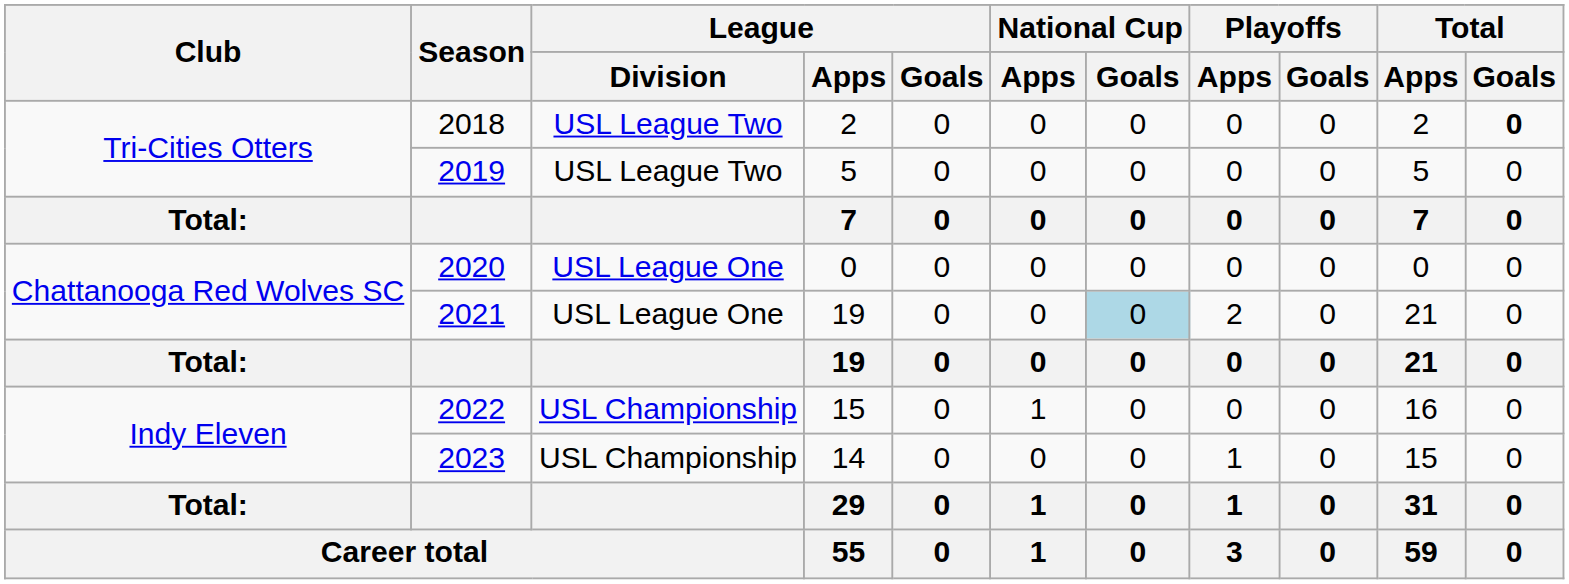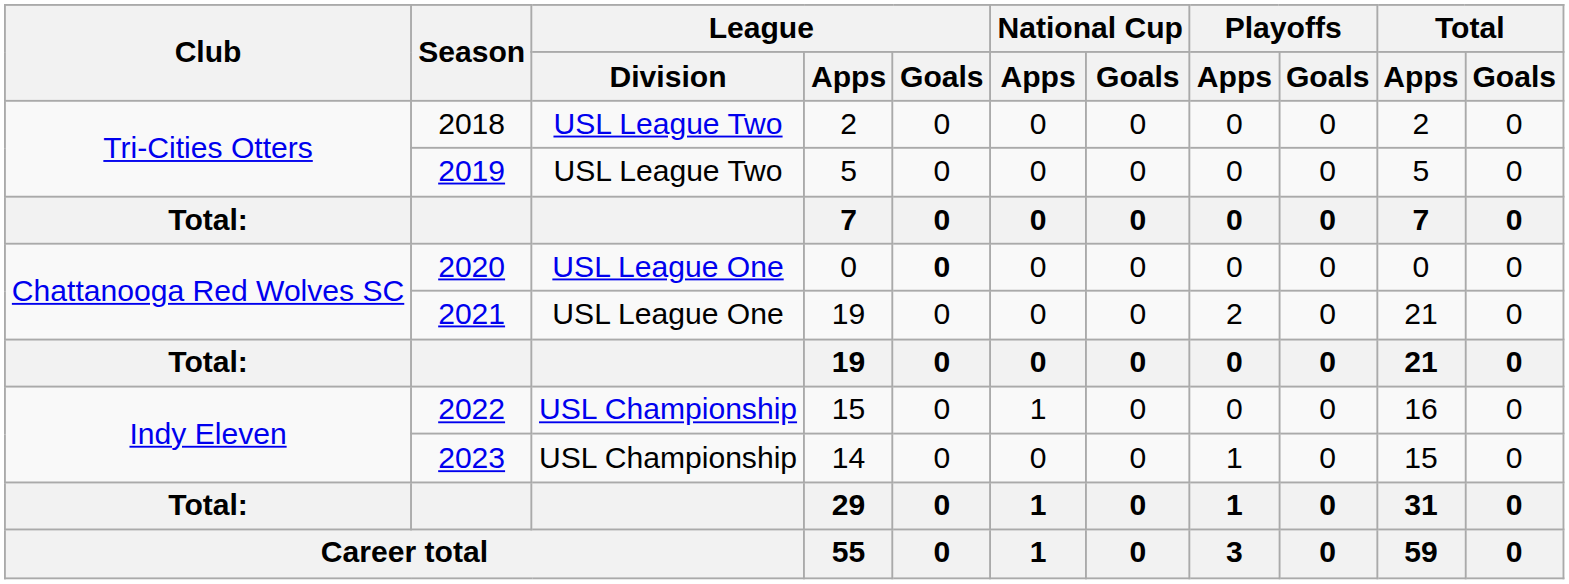2018 | Total / Goals: bold -> normal
2020 | League / Goals: normal -> bold
2021 | National Cup / Goals: lightblue background -> no background
